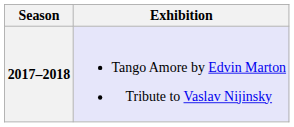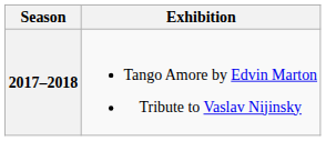2017–2018 | Exhibition: lavender background -> no background
